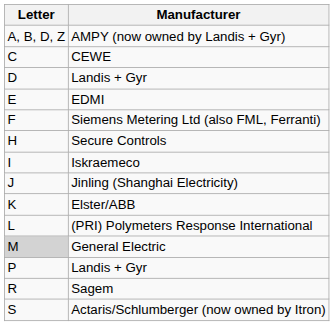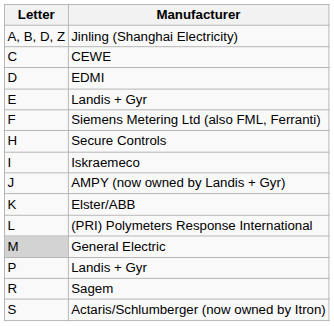row 2 | Manufacturer: AMPY (now owned by Landis + Gyr) -> Jinling (Shanghai Electricity)
row 4 | Manufacturer: Landis + Gyr -> EDMI
row 5 | Manufacturer: EDMI -> Landis + Gyr
row 9 | Manufacturer: Jinling (Shanghai Electricity) -> AMPY (now owned by Landis + Gyr)
